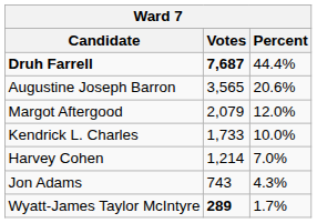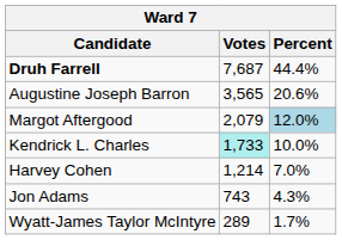Druh Farrell | Votes: bold -> normal
Margot Aftergood | Percent: no background -> lightblue background
Kendrick L. Charles | Votes: no background -> paleturquoise background
Wyatt-James Taylor McIntyre | Votes: bold -> normal
